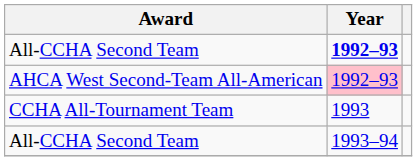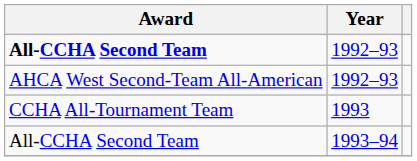row 2 | Award: normal -> bold
row 2 | Year: bold -> normal
row 3 | Year: pink background -> no background
